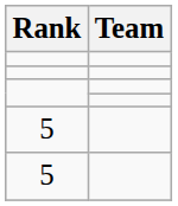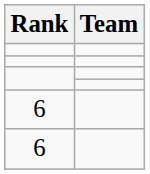row 6 | Rank: 5 -> 6
row 7 | Rank: 5 -> 6
